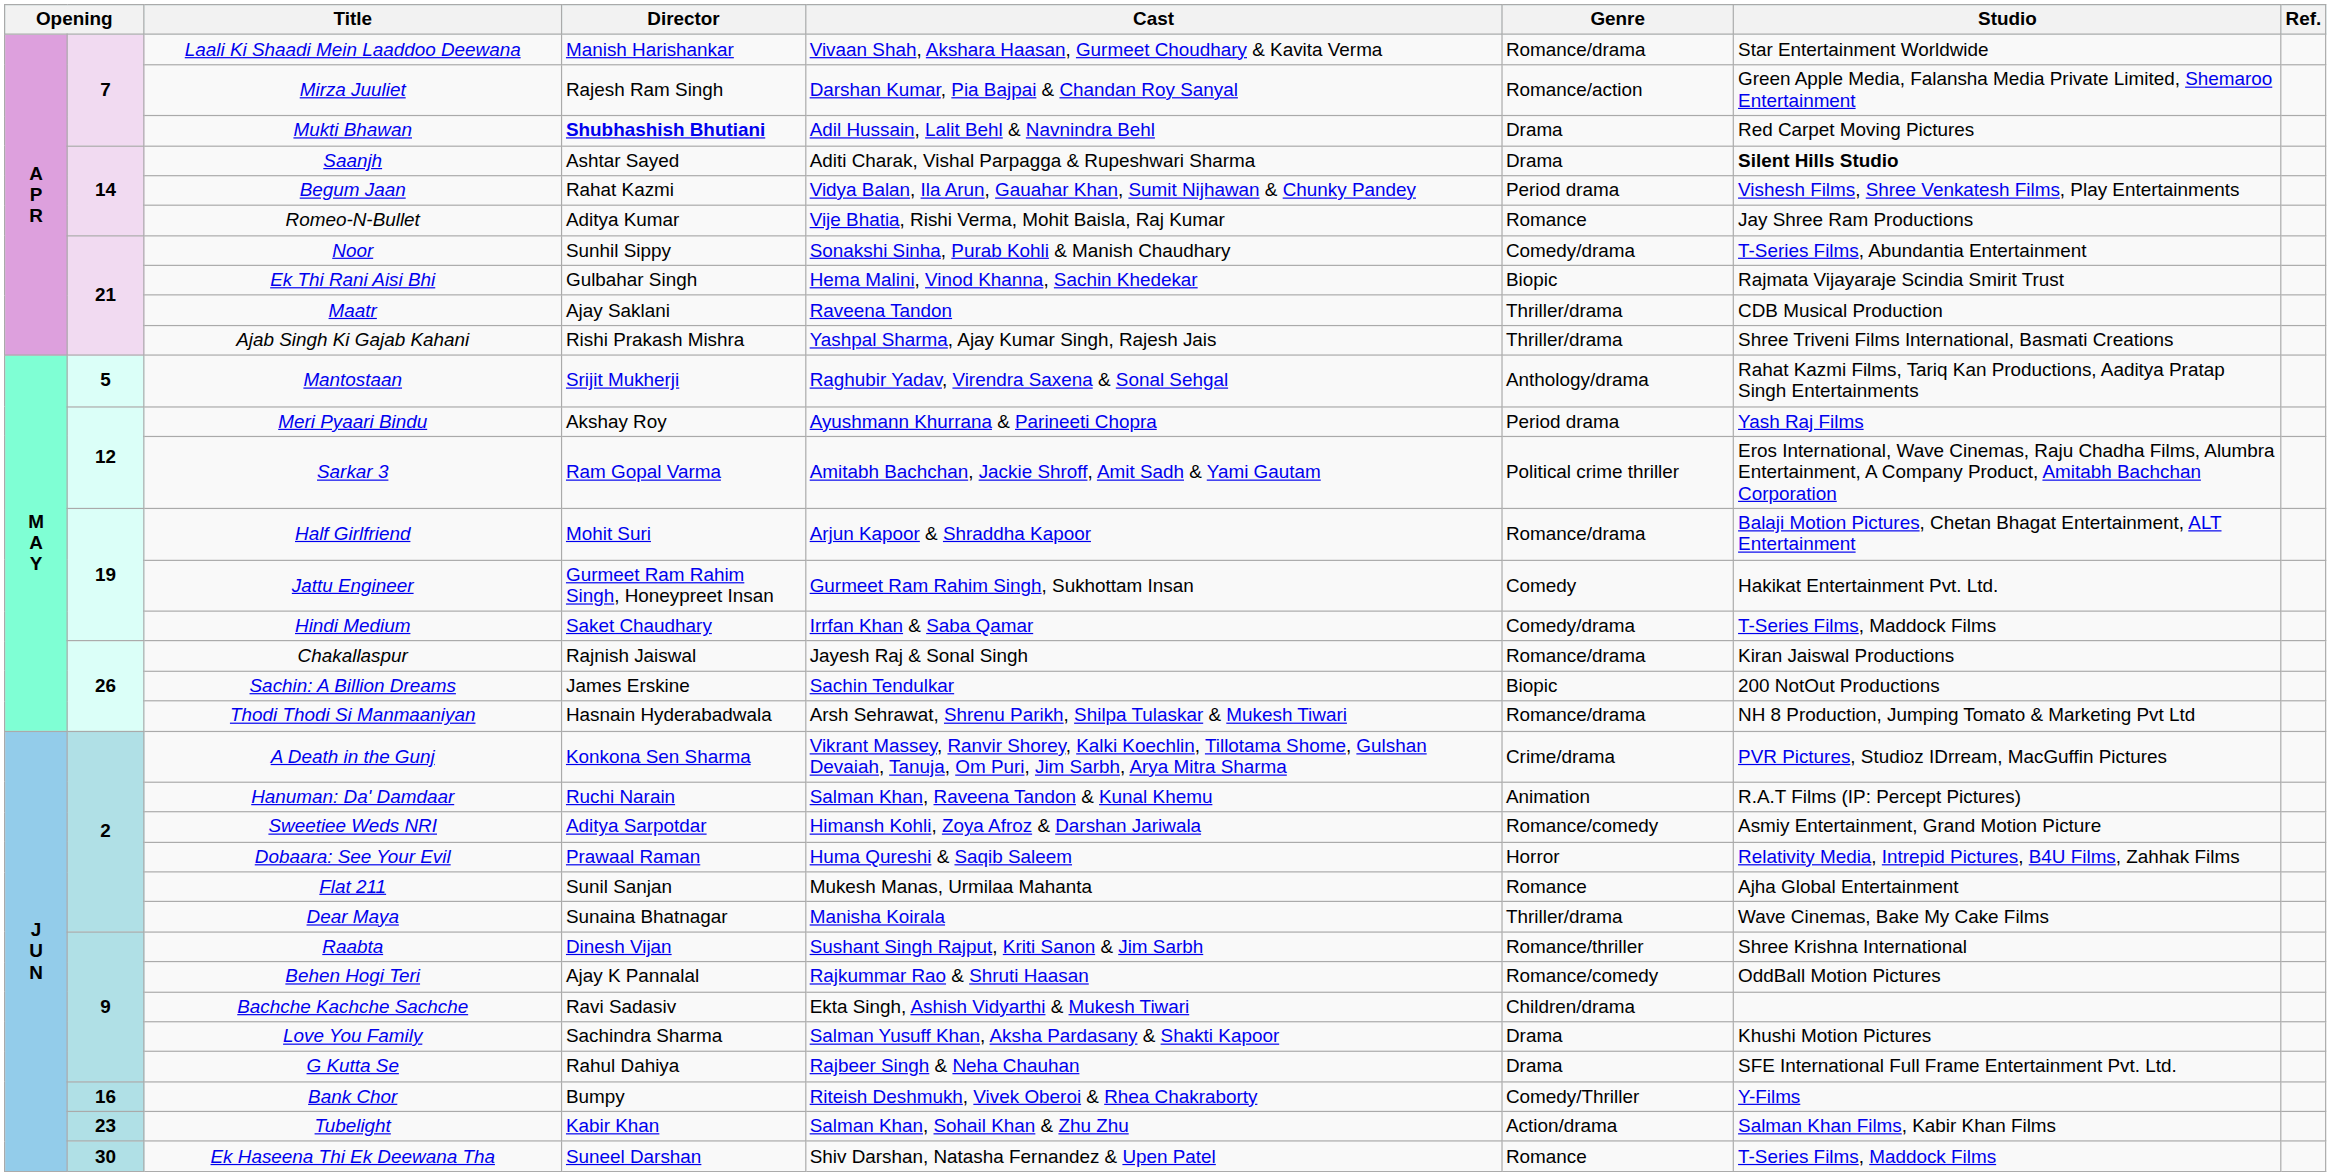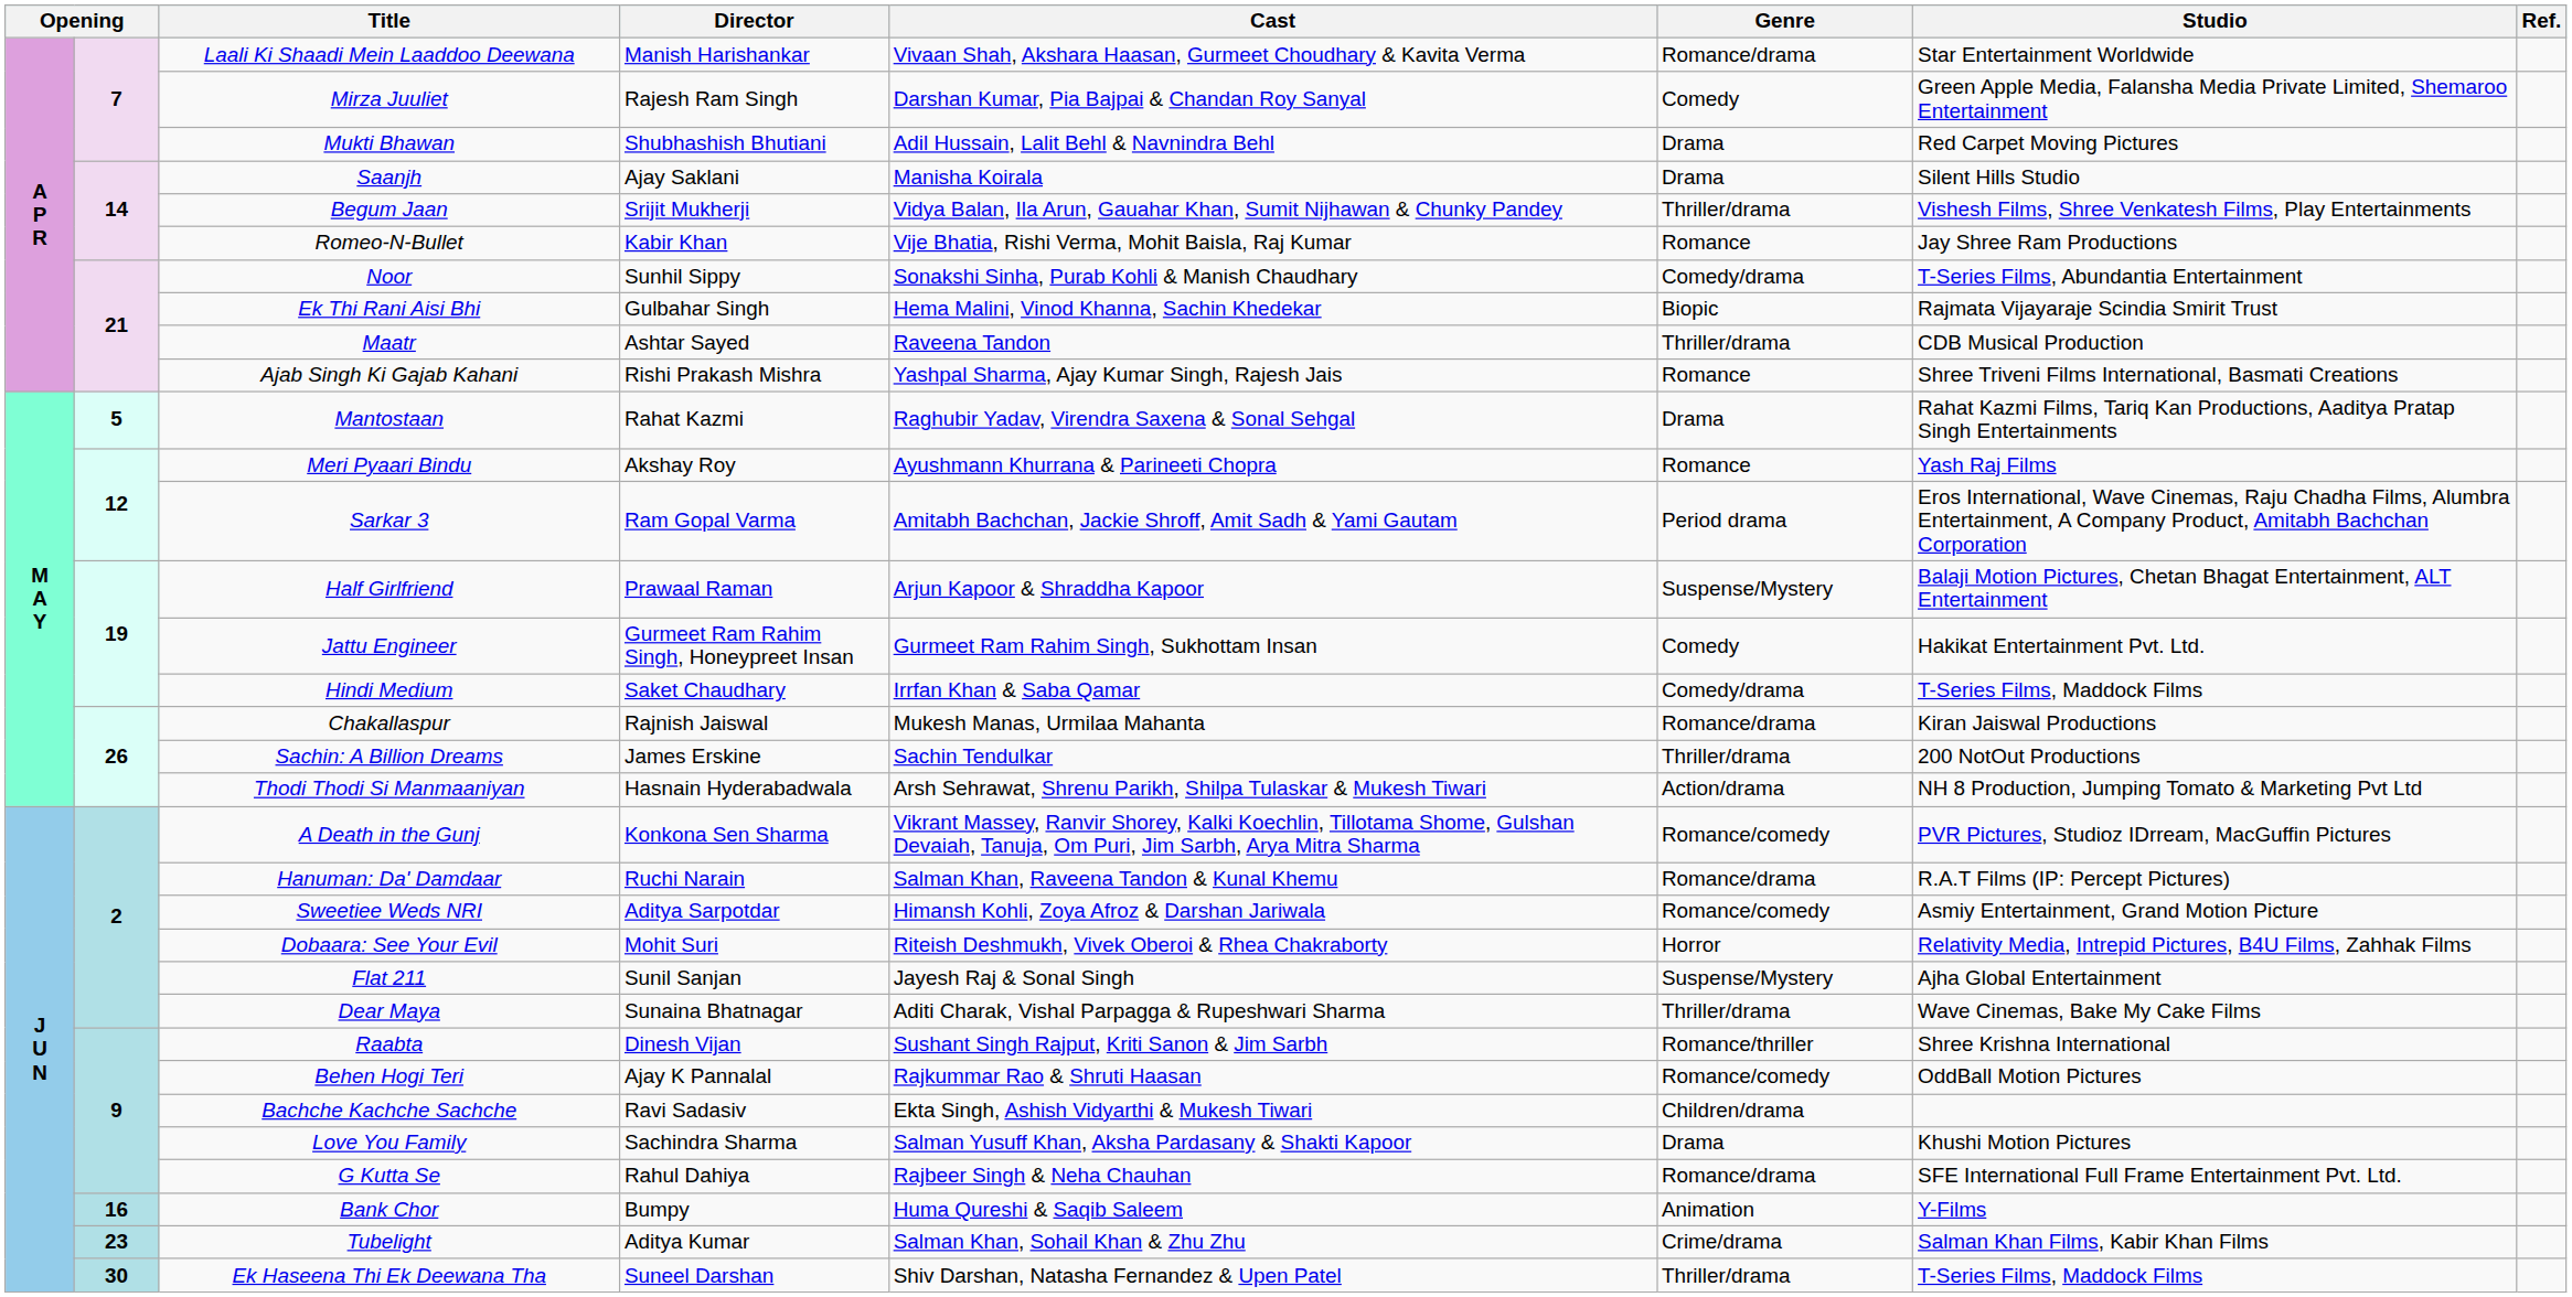Mirza Juuliet | Genre: Romance/action -> Comedy
Mukti Bhawan | Director: bold -> normal
Saanjh | Director: Ashtar Sayed -> Ajay Saklani
Saanjh | Cast: Aditi Charak, Vishal Parpagga & Rupeshwari Sharma -> Manisha Koirala
Saanjh | Studio: bold -> normal
Begum Jaan | Director: Rahat Kazmi -> Srijit Mukherji
Begum Jaan | Genre: Period drama -> Thriller/drama
Romeo-N-Bullet | Director: Aditya Kumar -> Kabir Khan
Maatr | Director: Ajay Saklani -> Ashtar Sayed
Ajab Singh Ki Gajab Kahani | Genre: Thriller/drama -> Romance
Mantostaan | Director: Srijit Mukherji -> Rahat Kazmi
Mantostaan | Genre: Anthology/drama -> Drama
Meri Pyaari Bindu | Genre: Period drama -> Romance
Sarkar 3 | Genre: Political crime thriller -> Period drama
Half Girlfriend | Director: Mohit Suri -> Prawaal Raman
Half Girlfriend | Genre: Romance/drama -> Suspense/Mystery
Chakallaspur | Cast: Jayesh Raj & Sonal Singh -> Mukesh Manas, Urmilaa Mahanta
Sachin: A Billion Dreams | Genre: Biopic -> Thriller/drama
Thodi Thodi Si Manmaaniyan | Genre: Romance/drama -> Action/drama
A Death in the Gunj | Genre: Crime/drama -> Romance/comedy
Hanuman: Da' Damdaar | Genre: Animation -> Romance/drama
Dobaara: See Your Evil | Director: Prawaal Raman -> Mohit Suri
Dobaara: See Your Evil | Cast: Huma Qureshi & Saqib Saleem -> Riteish Deshmukh, Vivek Oberoi & Rhea Chakraborty
Flat 211 | Cast: Mukesh Manas, Urmilaa Mahanta -> Jayesh Raj & Sonal Singh
Flat 211 | Genre: Romance -> Suspense/Mystery
Dear Maya | Cast: Manisha Koirala -> Aditi Charak, Vishal Parpagga & Rupeshwari Sharma
G Kutta Se | Genre: Drama -> Romance/drama
Bank Chor | Cast: Riteish Deshmukh, Vivek Oberoi & Rhea Chakraborty -> Huma Qureshi & Saqib Saleem
Bank Chor | Genre: Comedy/Thriller -> Animation
Tubelight | Director: Kabir Khan -> Aditya Kumar
Tubelight | Genre: Action/drama -> Crime/drama
Ek Haseena Thi Ek Deewana Tha | Genre: Romance -> Thriller/drama
